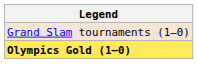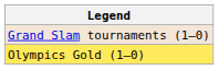row 3 | column 1: bold -> normal
